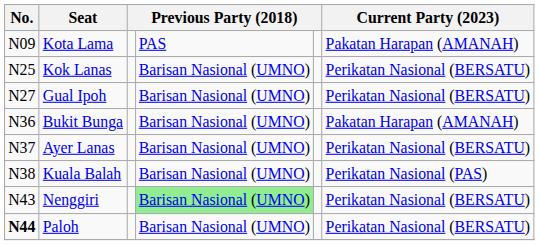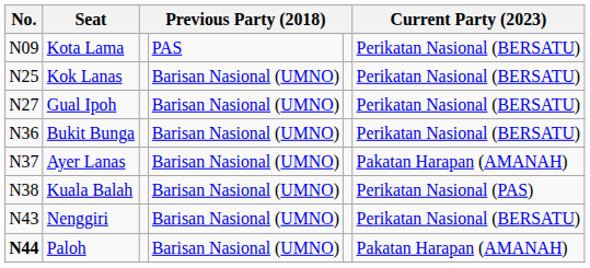Kota Lama | column 6: Pakatan Harapan (AMANAH) -> Perikatan Nasional (BERSATU)
Bukit Bunga | column 6: Pakatan Harapan (AMANAH) -> Perikatan Nasional (BERSATU)
Ayer Lanas | column 6: Perikatan Nasional (BERSATU) -> Pakatan Harapan (AMANAH)
Nenggiri | column 4: lightgreen background -> no background
Paloh | column 6: Perikatan Nasional (BERSATU) -> Pakatan Harapan (AMANAH)
